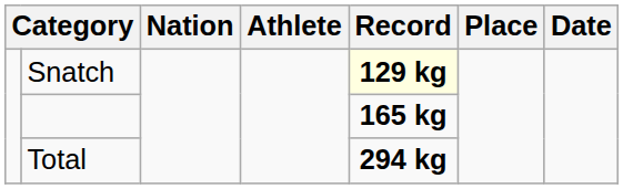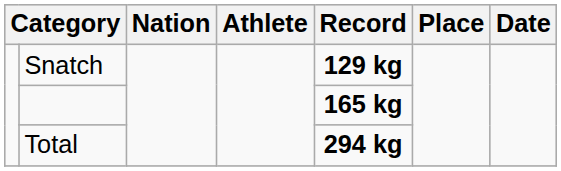Snatch | Record: lightyellow background -> no background
